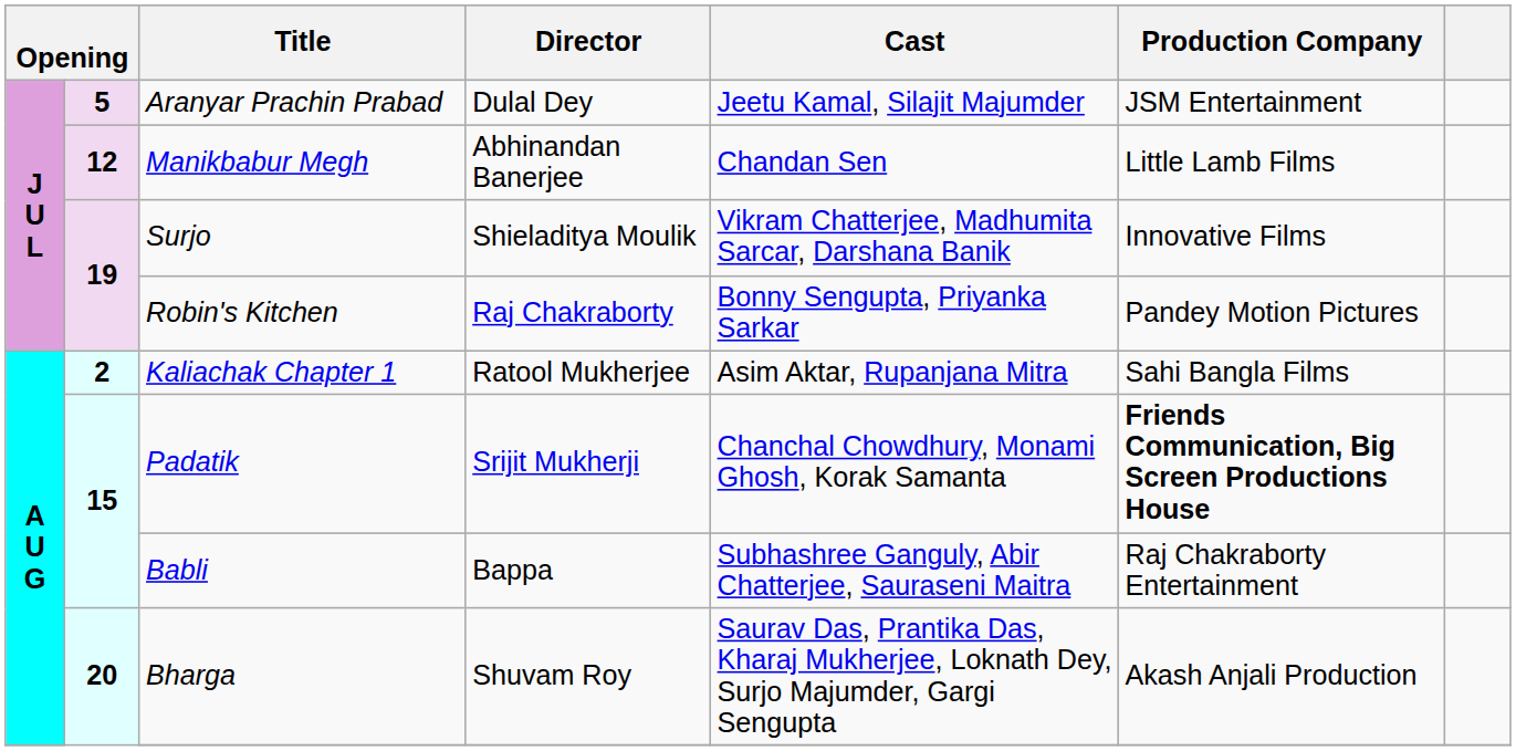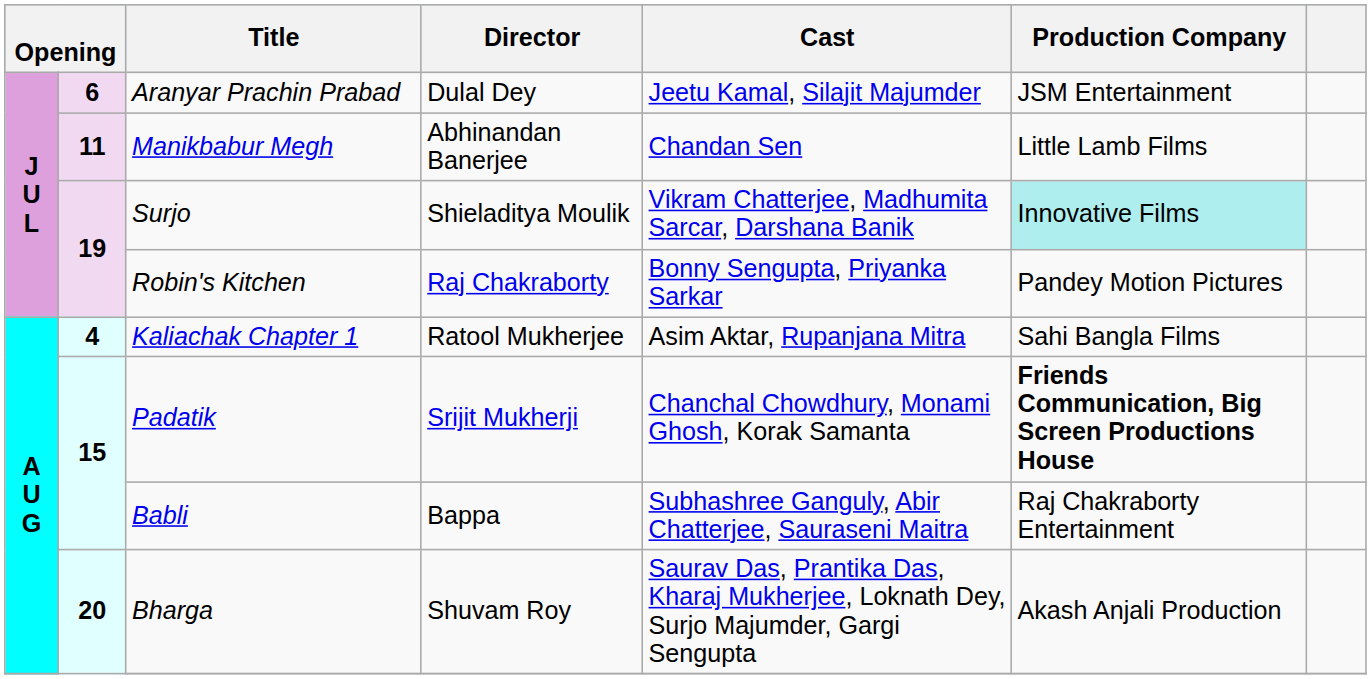Aranyar Prachin Prabad | column 2: 5 -> 6
Manikbabur Megh | column 2: 12 -> 11
Surjo | Production Company: no background -> paleturquoise background
Kaliachak Chapter 1 | column 2: 2 -> 4
